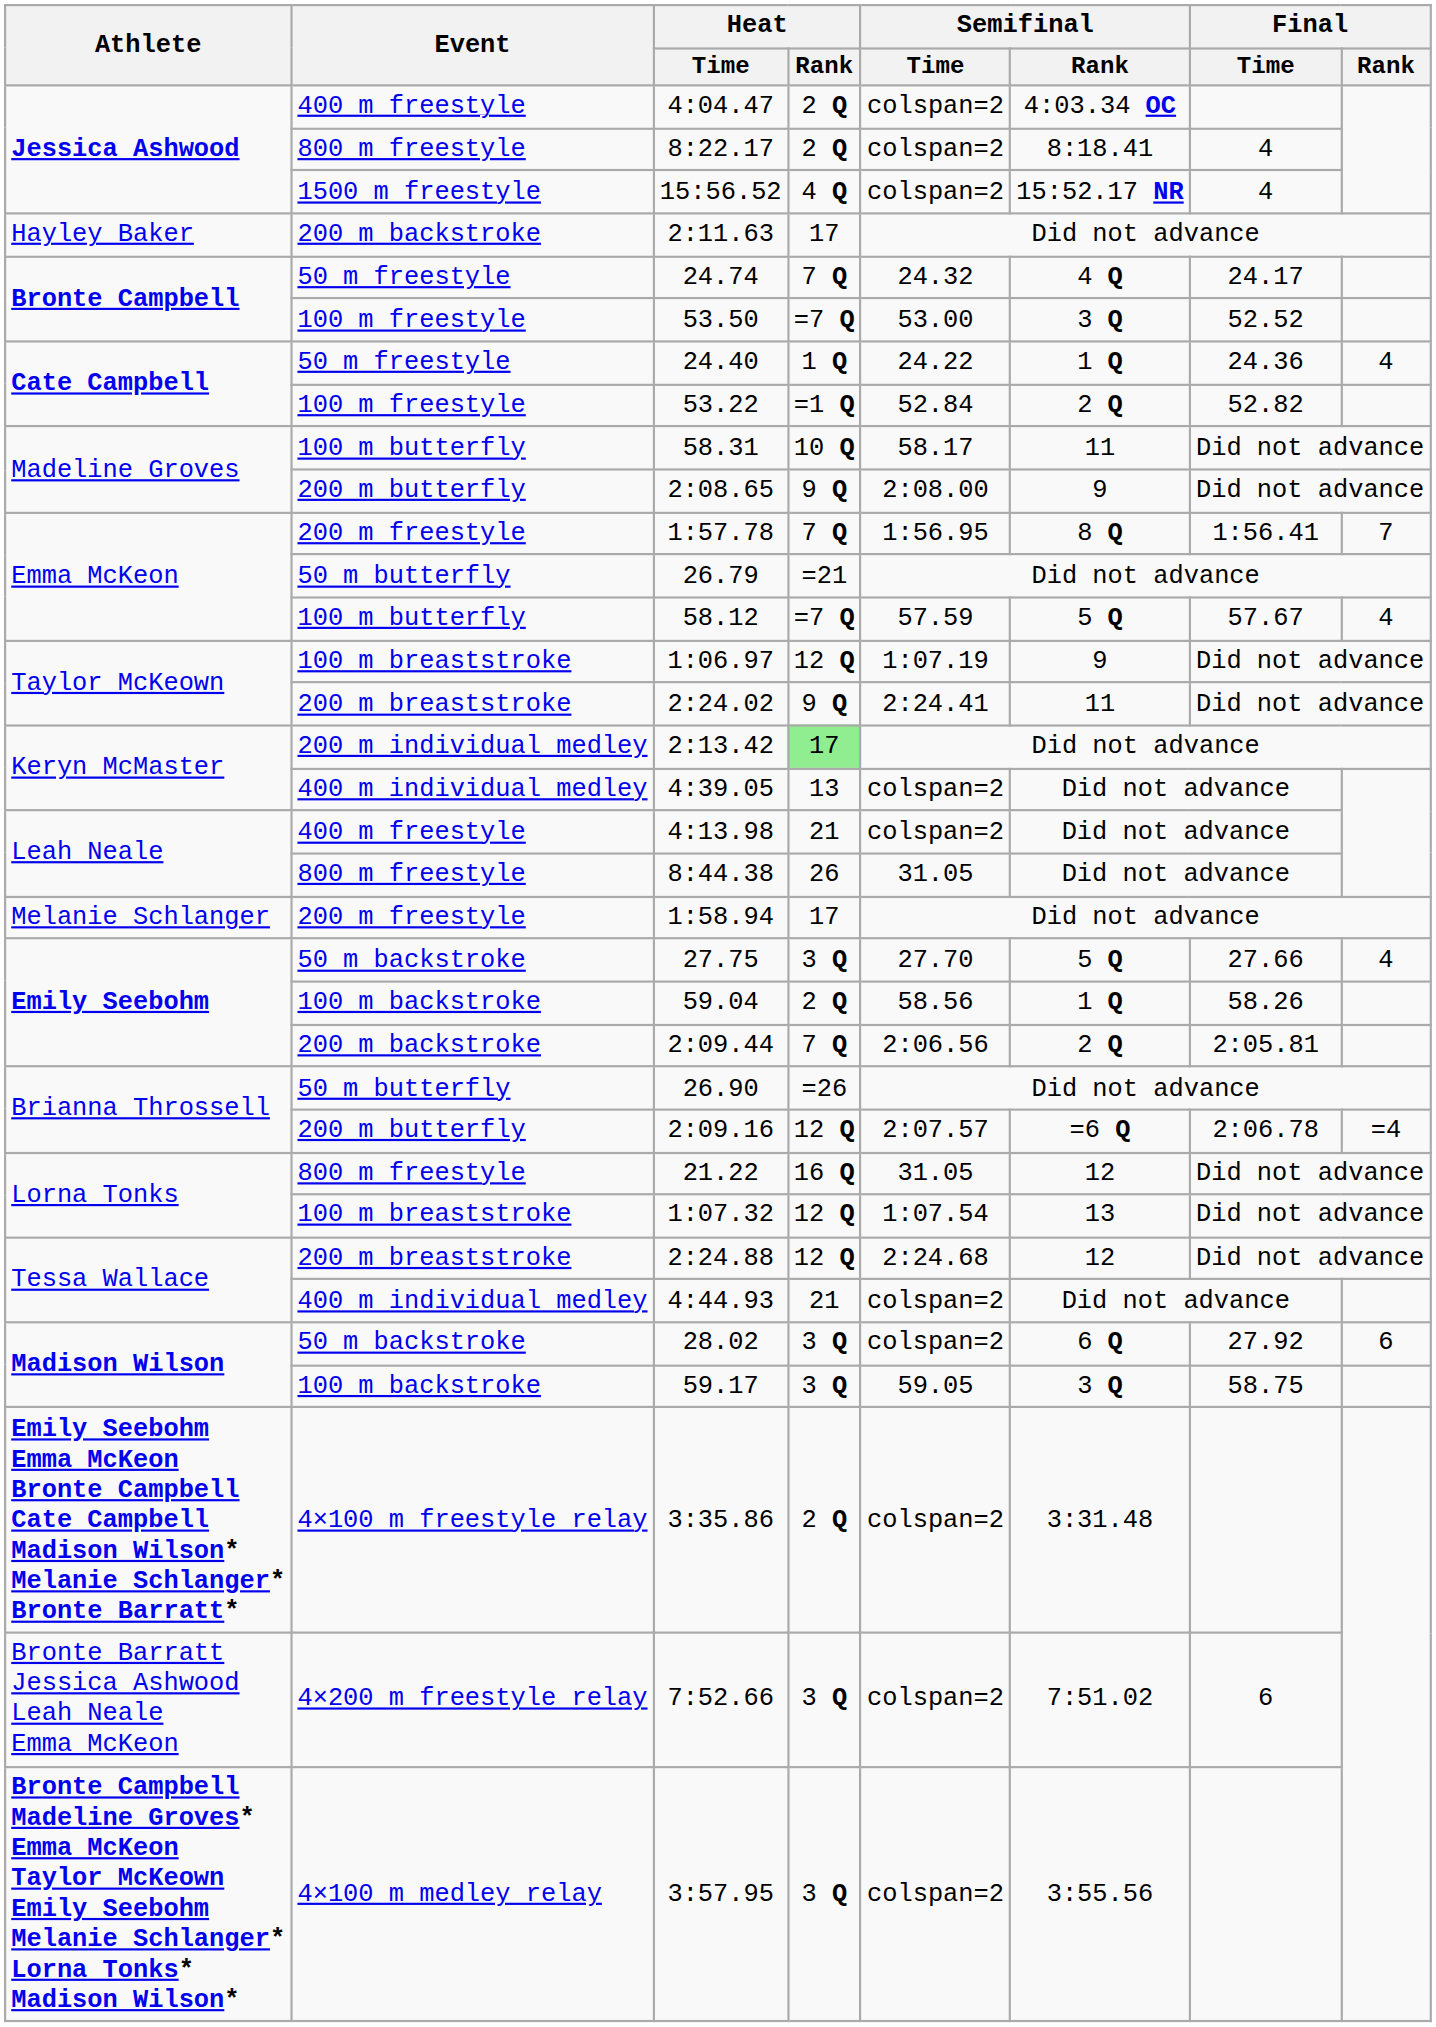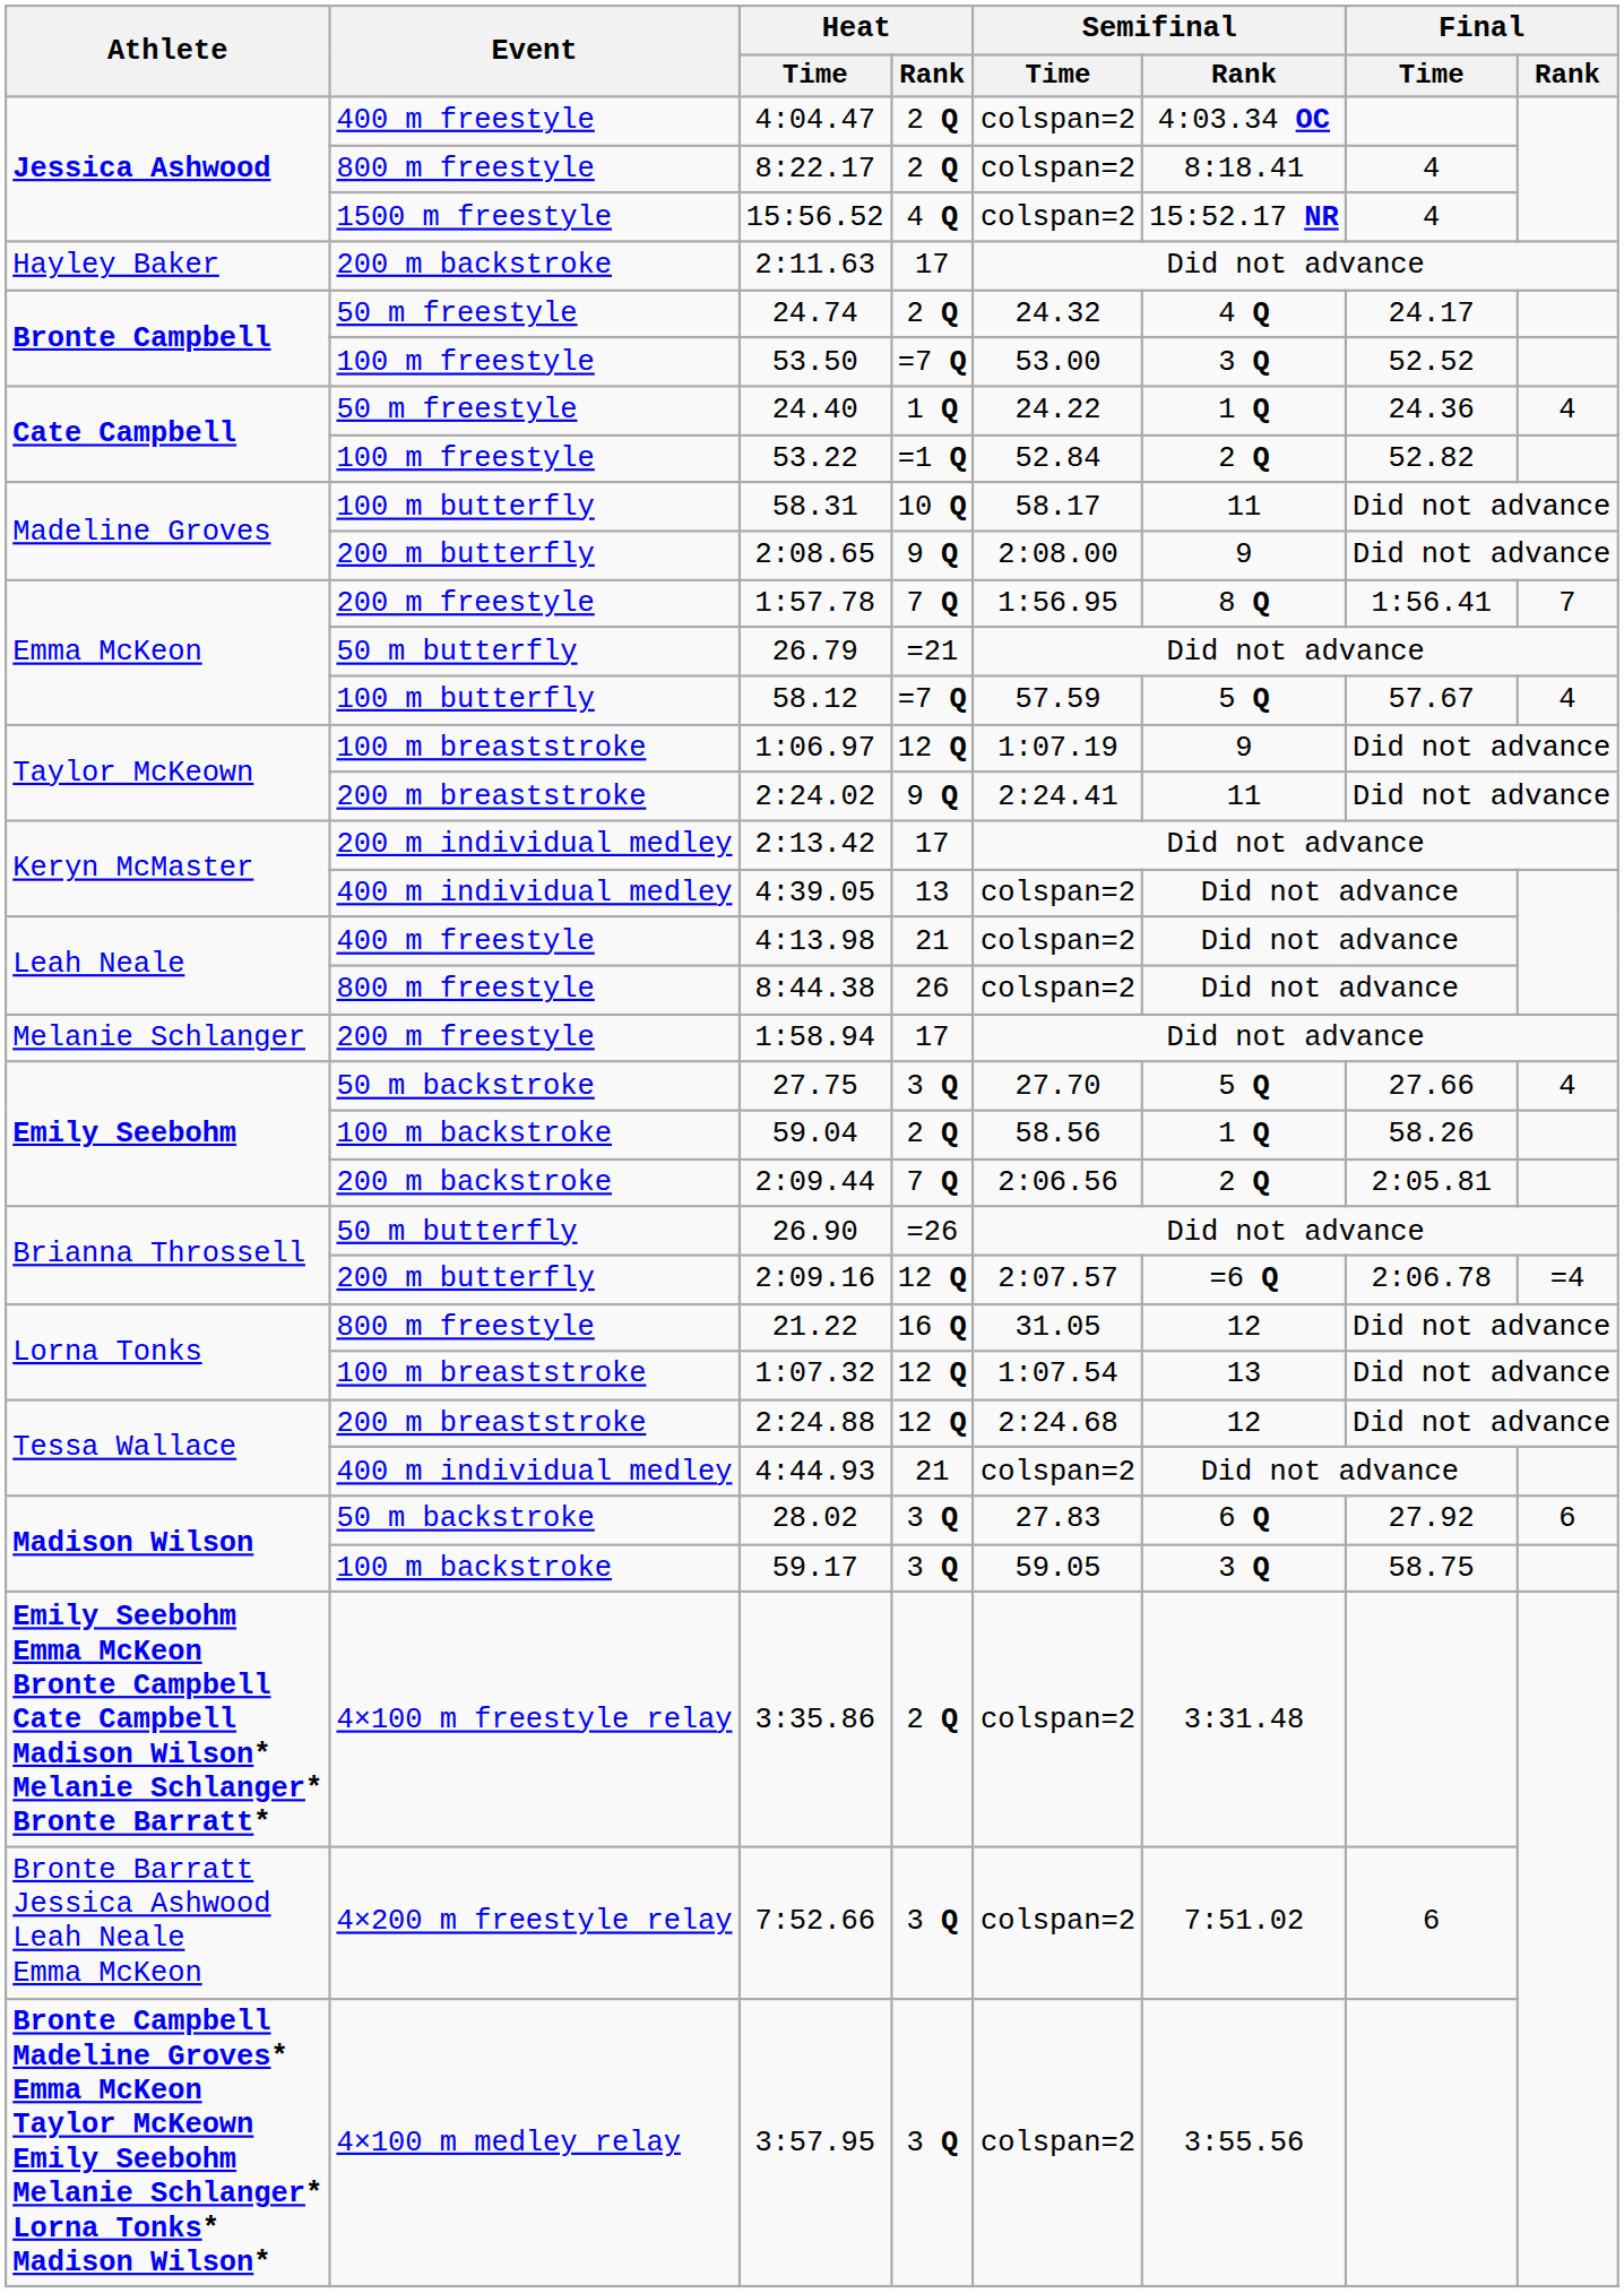24.74 | Heat / Rank: 7 Q -> 2 Q
2:13.42 | Heat / Rank: lightgreen background -> no background
8:44.38 | Semifinal / Time: 31.05 -> colspan=2
28.02 | Semifinal / Time: colspan=2 -> 27.83
